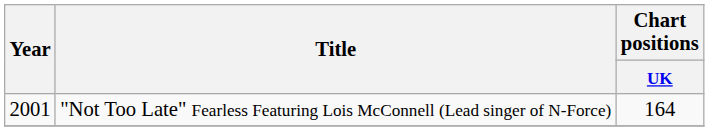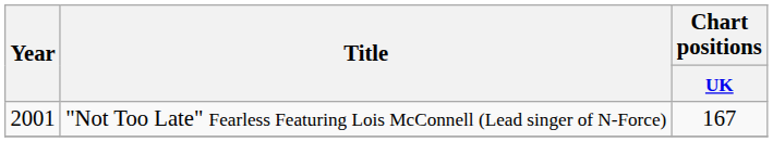row 3 | Chart positions / UK: 164 -> 167
